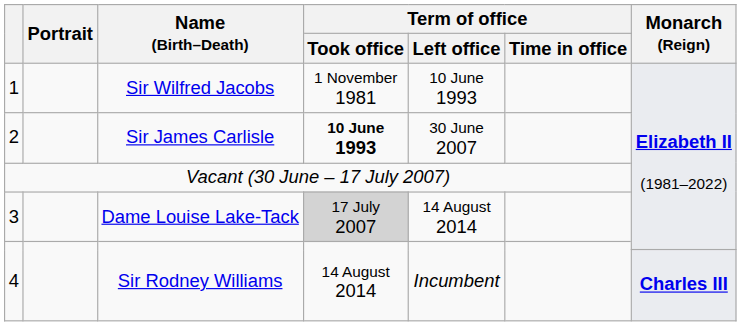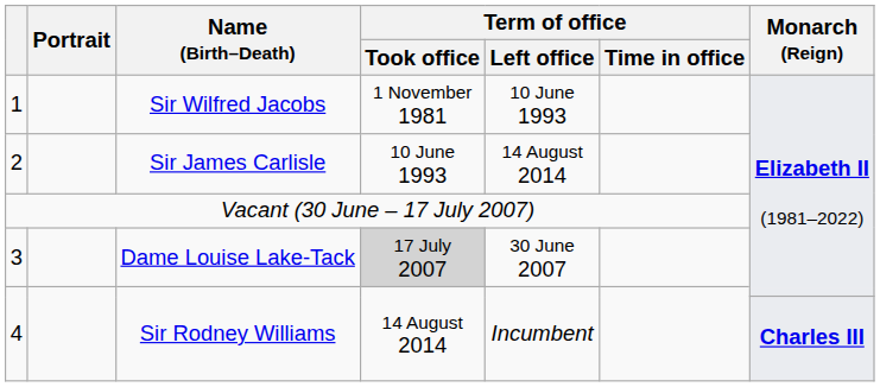2 | Term of office / Took office: bold -> normal
2 | Term of office / Left office: 30 June 2007 -> 14 August 2014
3 | Term of office / Left office: 14 August 2014 -> 30 June 2007
